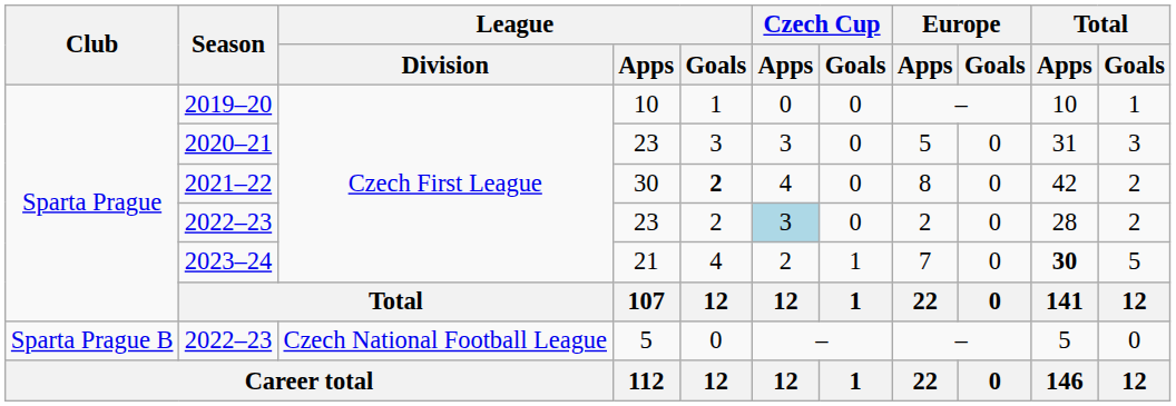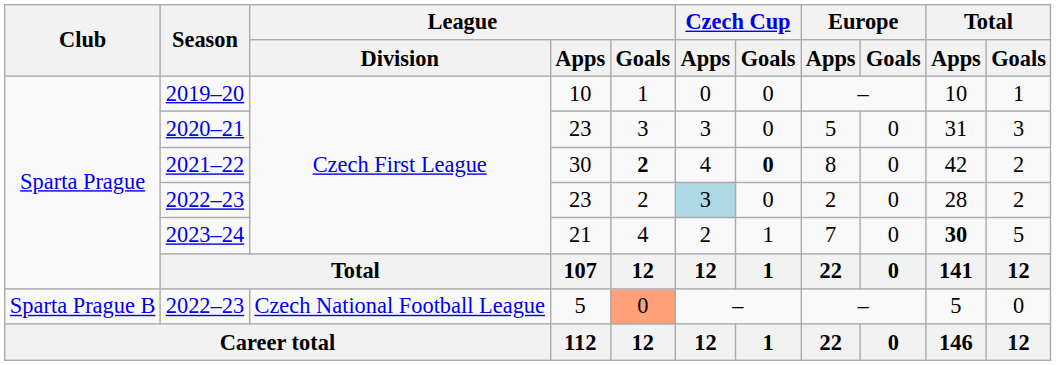2021–22 | Czech Cup / Goals: normal -> bold
2022–23 / 5 | League / Goals: no background -> lightsalmon background
